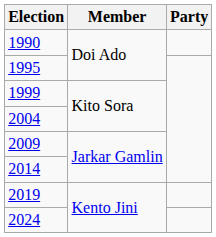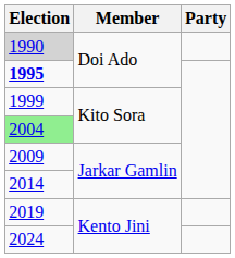1990 | Election: no background -> lightgrey background
1995 | Election: normal -> bold
2004 | Election: no background -> lightgreen background
